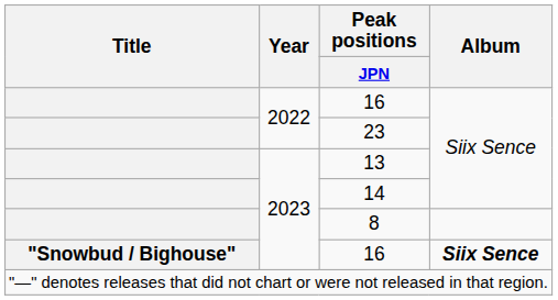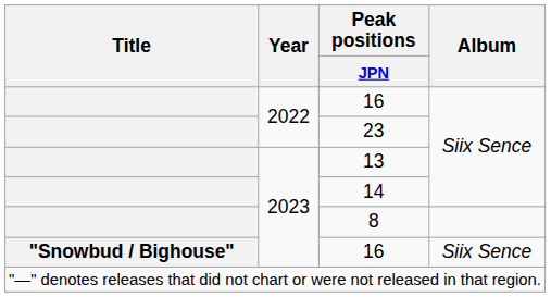"Snowbud / Bighouse" / 16 | Album: bold -> normal
